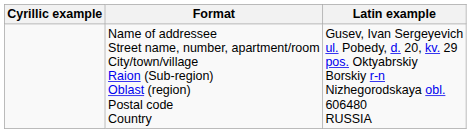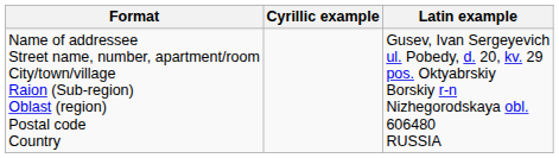columns swapped: Format <-> Cyrillic example
